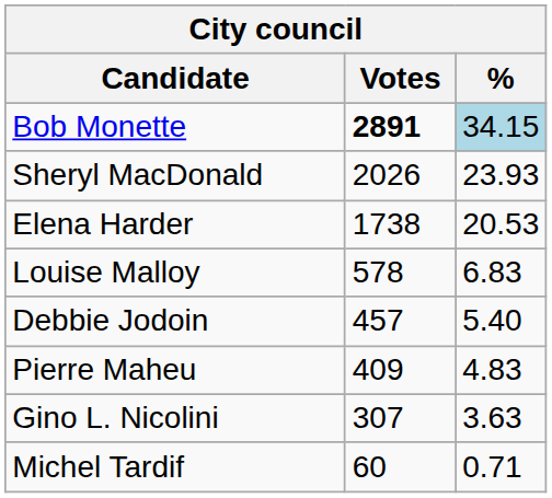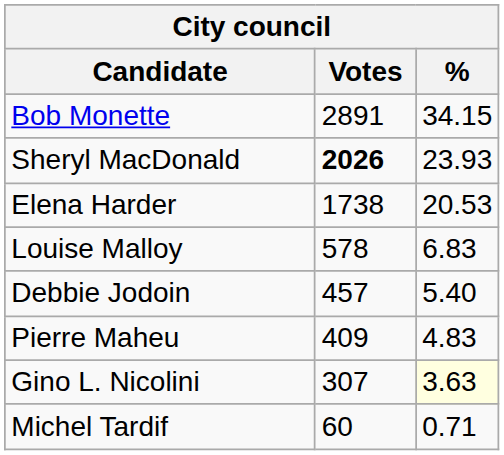Bob Monette | Votes: bold -> normal
Bob Monette | %: lightblue background -> no background
Sheryl MacDonald | Votes: normal -> bold
Gino L. Nicolini | %: no background -> lightyellow background
